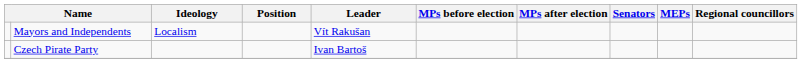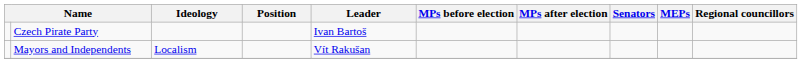rows swapped: Czech Pirate Party <-> Mayors and Independents
